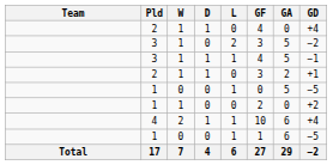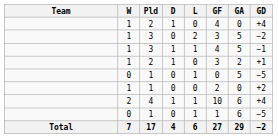columns swapped: Pld <-> W
